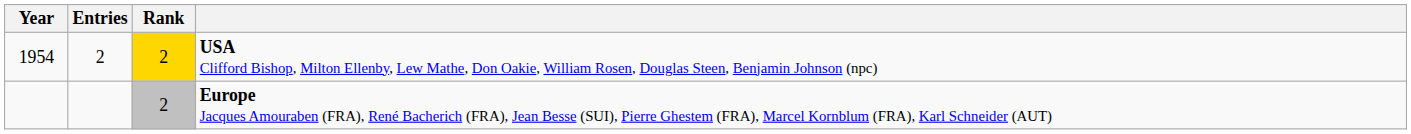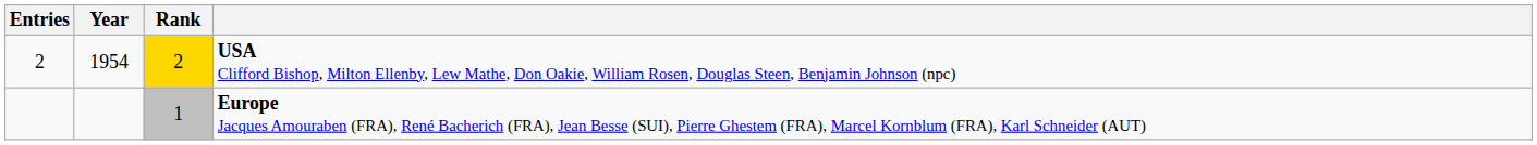columns swapped: Year <-> Entries
row 3 | Rank: 2 -> 1
